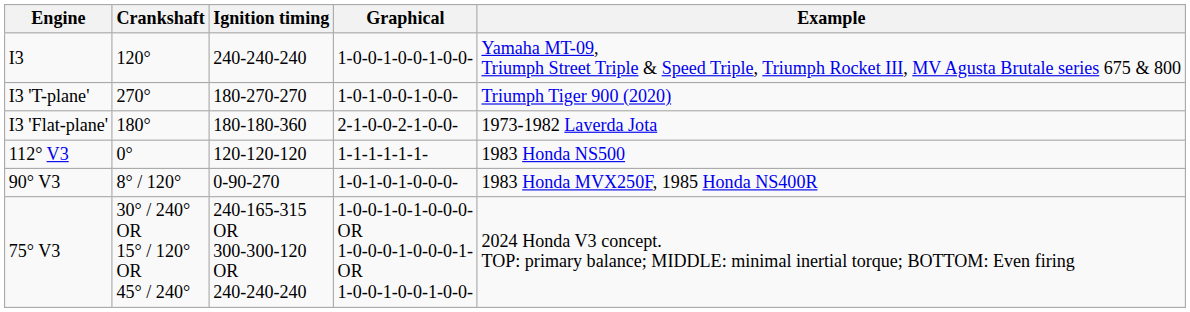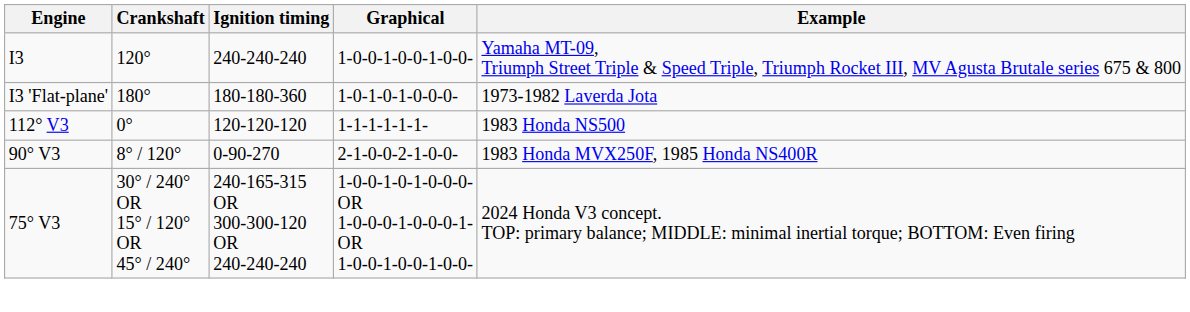- row: I3 'T-plane' | 270° | 180-270-270 | 1-0-1-0-0-1-0-0- | Triumph Tiger 900 (2020)
I3 'Flat-plane' | Graphical: 2-1-0-0-2-1-0-0- -> 1-0-1-0-1-0-0-0-
90° V3 | Graphical: 1-0-1-0-1-0-0-0- -> 2-1-0-0-2-1-0-0-
